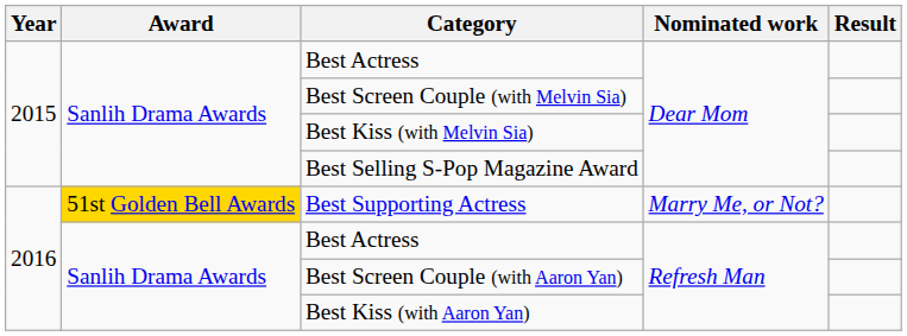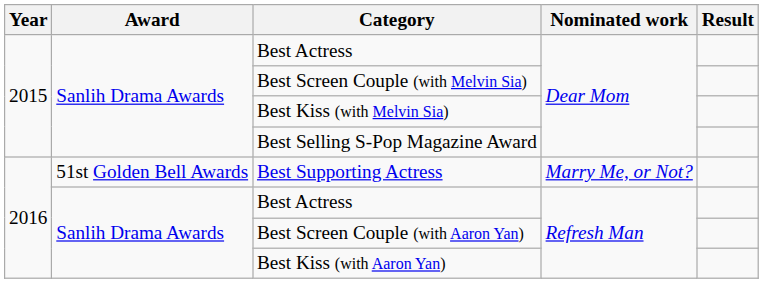Best Supporting Actress | Award: gold background -> no background
